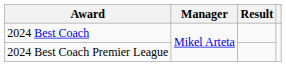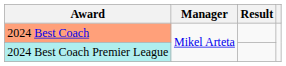2024 Best Coach | Award: no background -> lightsalmon background
2024 Best Coach Premier League | Award: no background -> paleturquoise background
